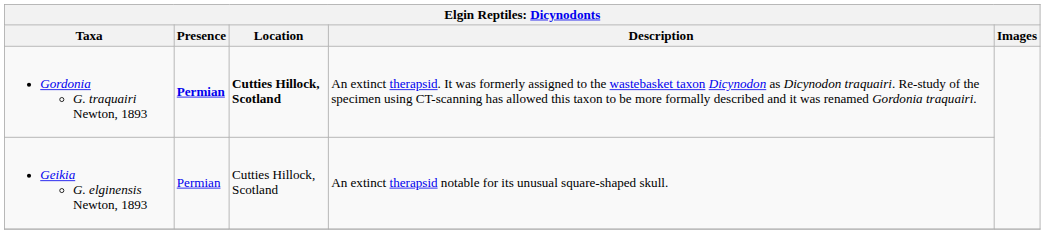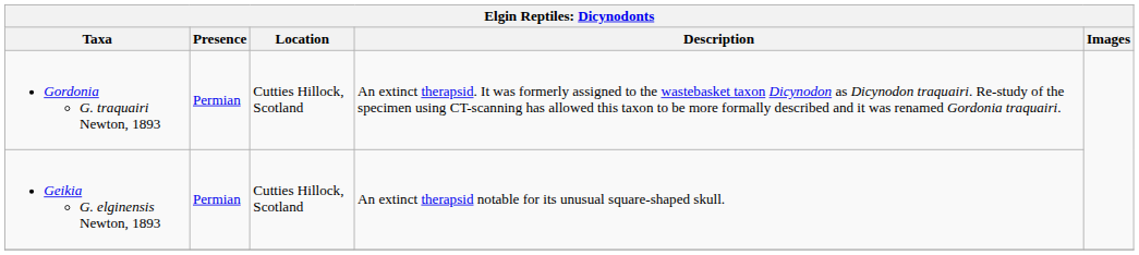Gordonia G. traquairi Newton, 1893 | Presence: bold -> normal
Gordonia G. traquairi Newton, 1893 | Location: bold -> normal
